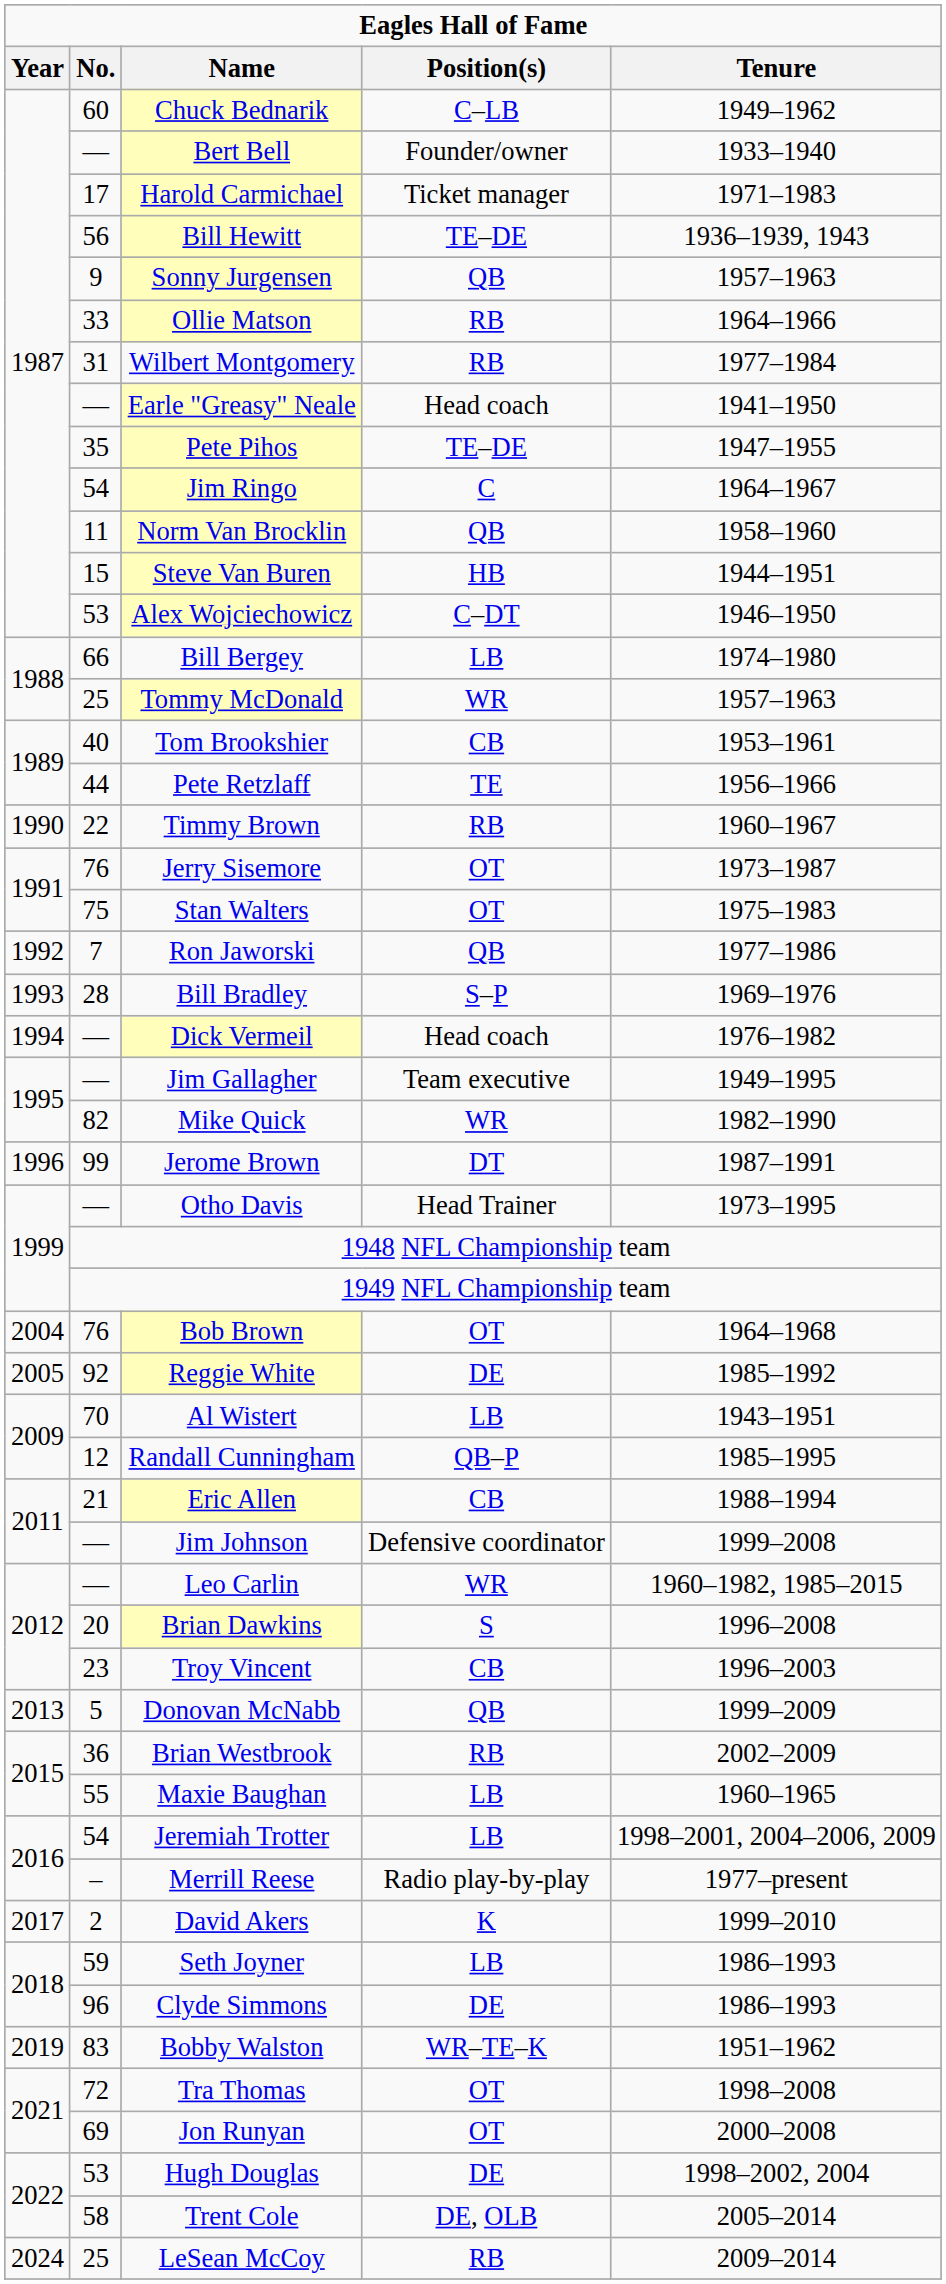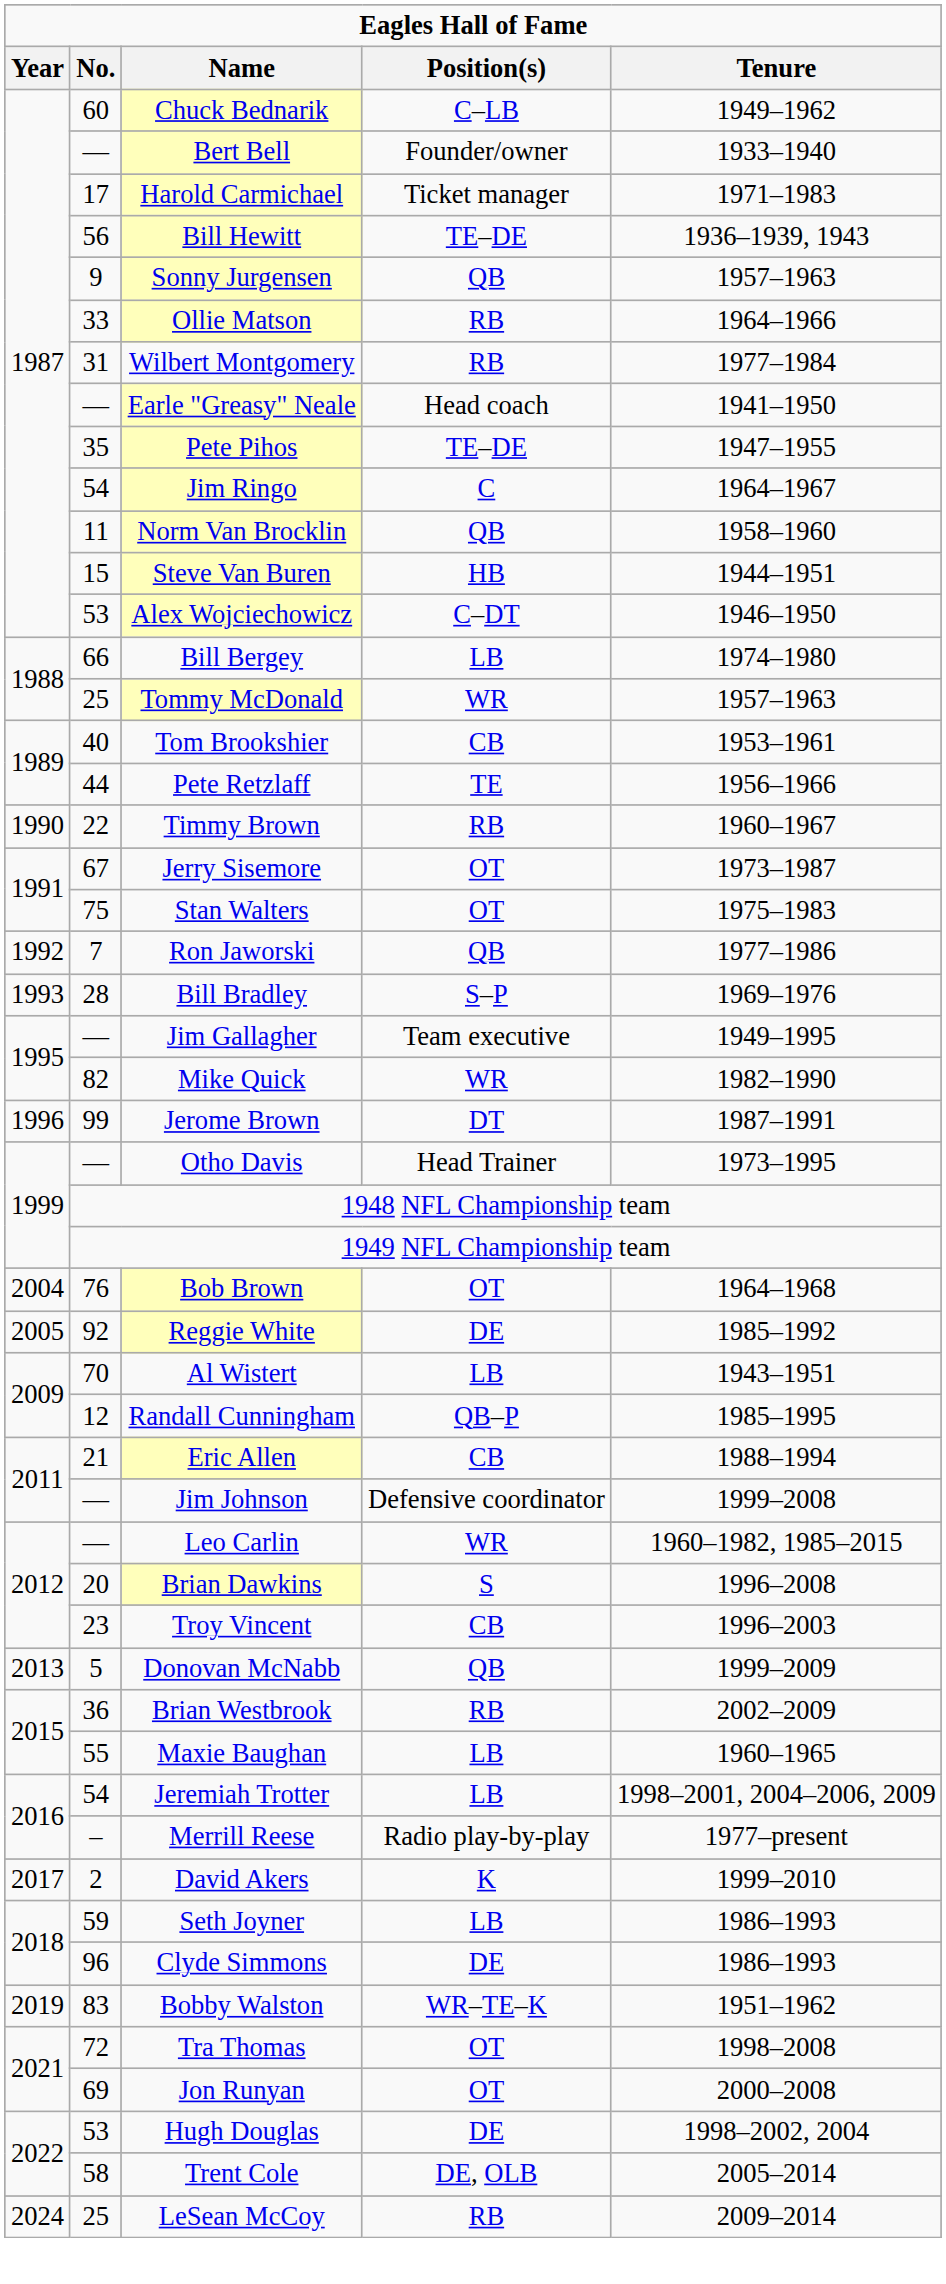Jerry Sisemore | No.: 76 -> 67
- row: 1994 | — | Dick Vermeil | Head coach | 1976–1982
